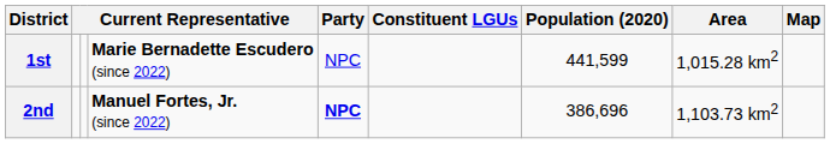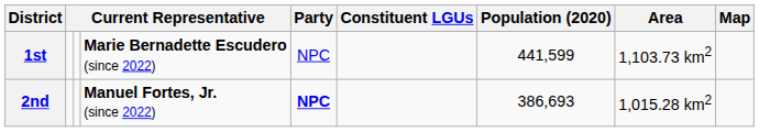1st | Area: 1,015.28 km2 -> 1,103.73 km2
2nd | Population (2020): 386,696 -> 386,693
2nd | Area: 1,103.73 km2 -> 1,015.28 km2
